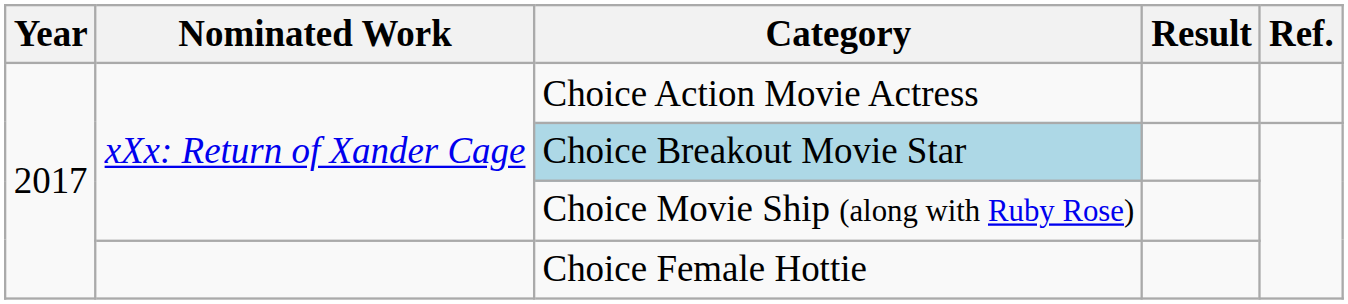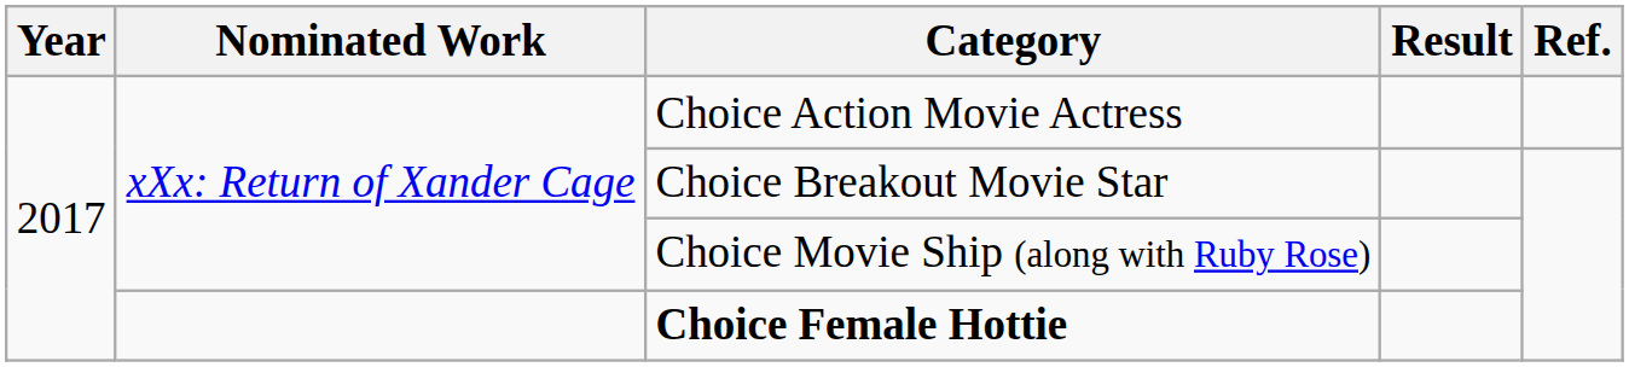Choice Breakout Movie Star | Category: lightblue background -> no background
Choice Female Hottie | Category: normal -> bold
